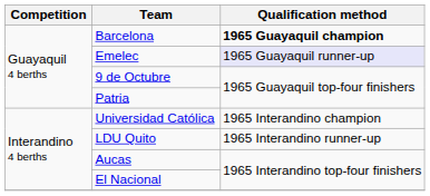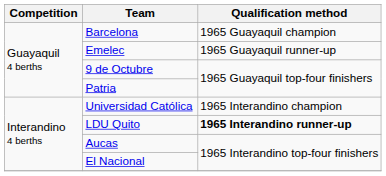Barcelona | Qualification method: bold -> normal
Emelec | Qualification method: lavender background -> no background
LDU Quito | Qualification method: normal -> bold
